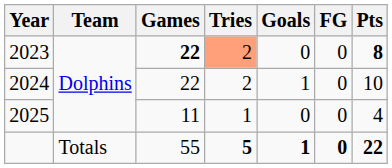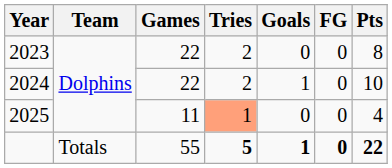2023 | Games: bold -> normal
2023 | Tries: lightsalmon background -> no background
2023 | Pts: bold -> normal
2025 | Tries: no background -> lightsalmon background
